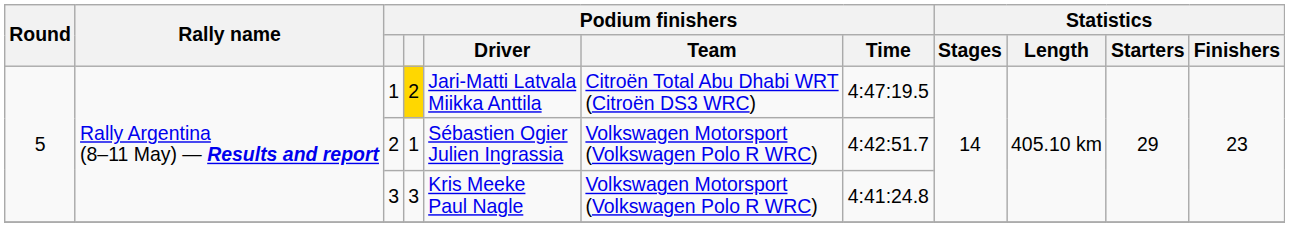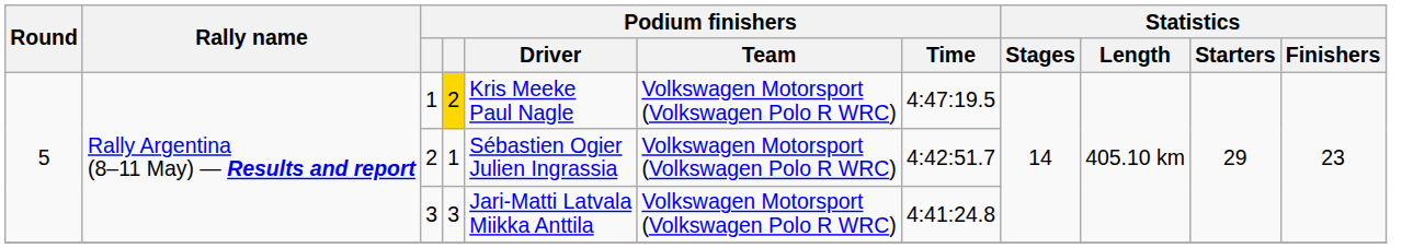row 3 | Podium finishers / Driver: Jari-Matti Latvala Miikka Anttila -> Kris Meeke Paul Nagle
row 3 | Podium finishers / Team: Citroën Total Abu Dhabi WRT (Citroën DS3 WRC) -> Volkswagen Motorsport (Volkswagen Polo R WRC)
row 5 | Podium finishers / Driver: Kris Meeke Paul Nagle -> Jari-Matti Latvala Miikka Anttila
